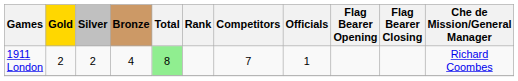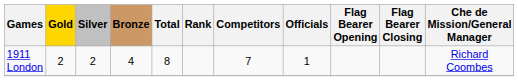1911 London | Total: lightgreen background -> no background
